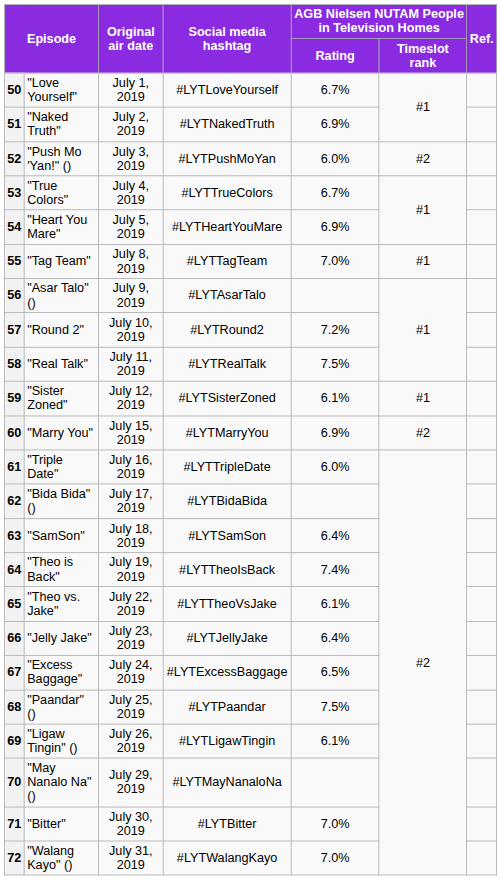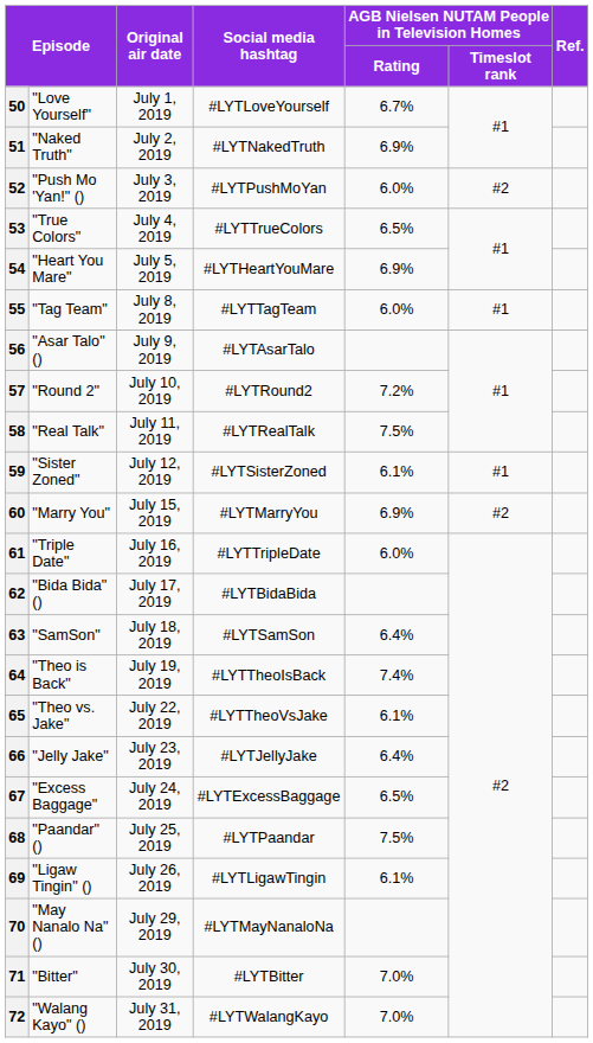53 | AGB Nielsen NUTAM People in Television Homes / Rating: 6.7% -> 6.5%
55 | AGB Nielsen NUTAM People in Television Homes / Rating: 7.0% -> 6.0%
